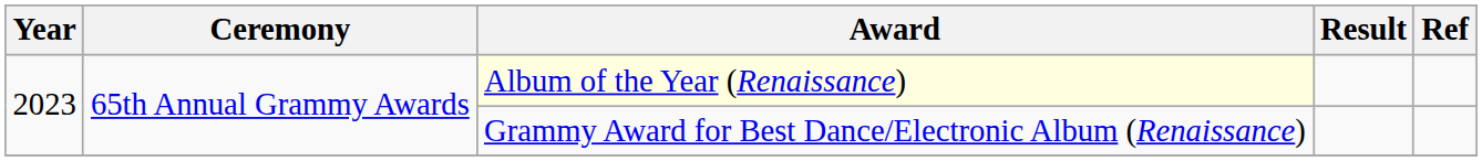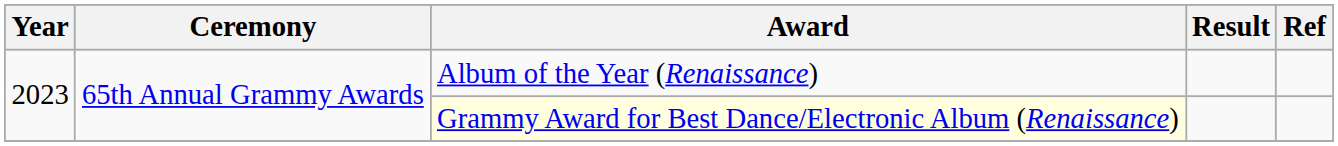Album of the Year (Renaissance) | Award: lightyellow background -> no background
Grammy Award for Best Dance/Electronic Album (Renaissance) | Award: no background -> lightyellow background
